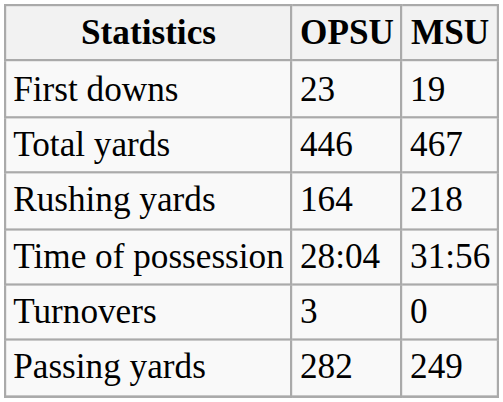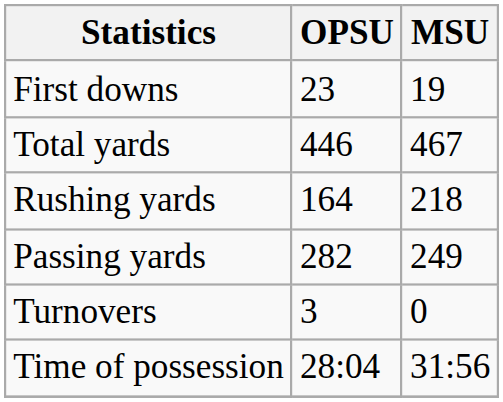rows swapped: Passing yards <-> Time of possession
